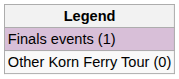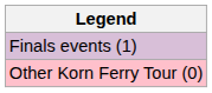row 3 | column 1: no background -> pink background
